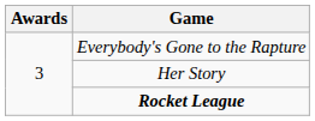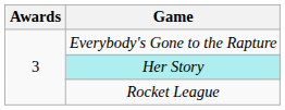Her Story | Game: no background -> paleturquoise background
Rocket League | Game: bold -> normal
